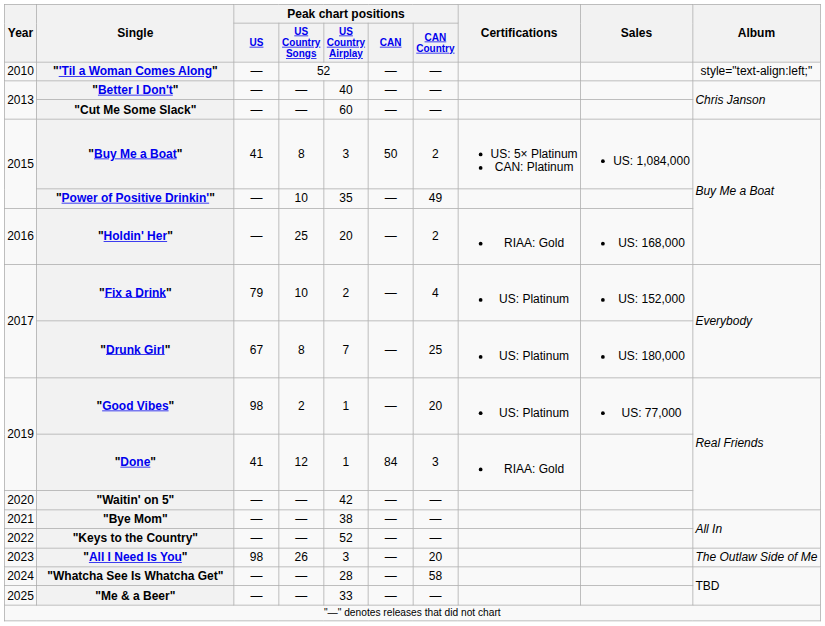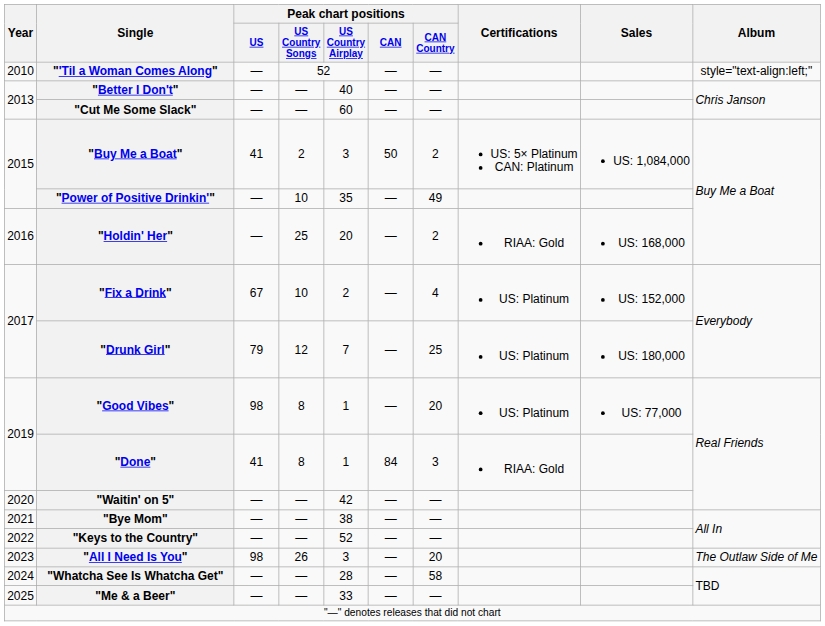"Buy Me a Boat" | Peak chart positions / US Country Songs: 8 -> 2
"Fix a Drink" | Peak chart positions / US: 79 -> 67
"Drunk Girl" | Peak chart positions / US: 67 -> 79
"Drunk Girl" | Peak chart positions / US Country Songs: 8 -> 12
"Good Vibes" | Peak chart positions / US Country Songs: 2 -> 8
"Done" | Peak chart positions / US Country Songs: 12 -> 8
